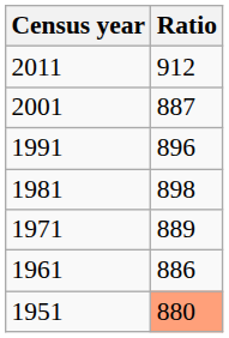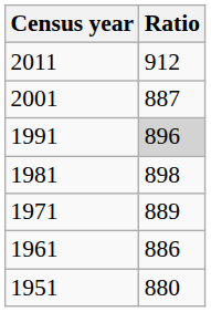1991 | Ratio: no background -> lightgrey background
1951 | Ratio: lightsalmon background -> no background
